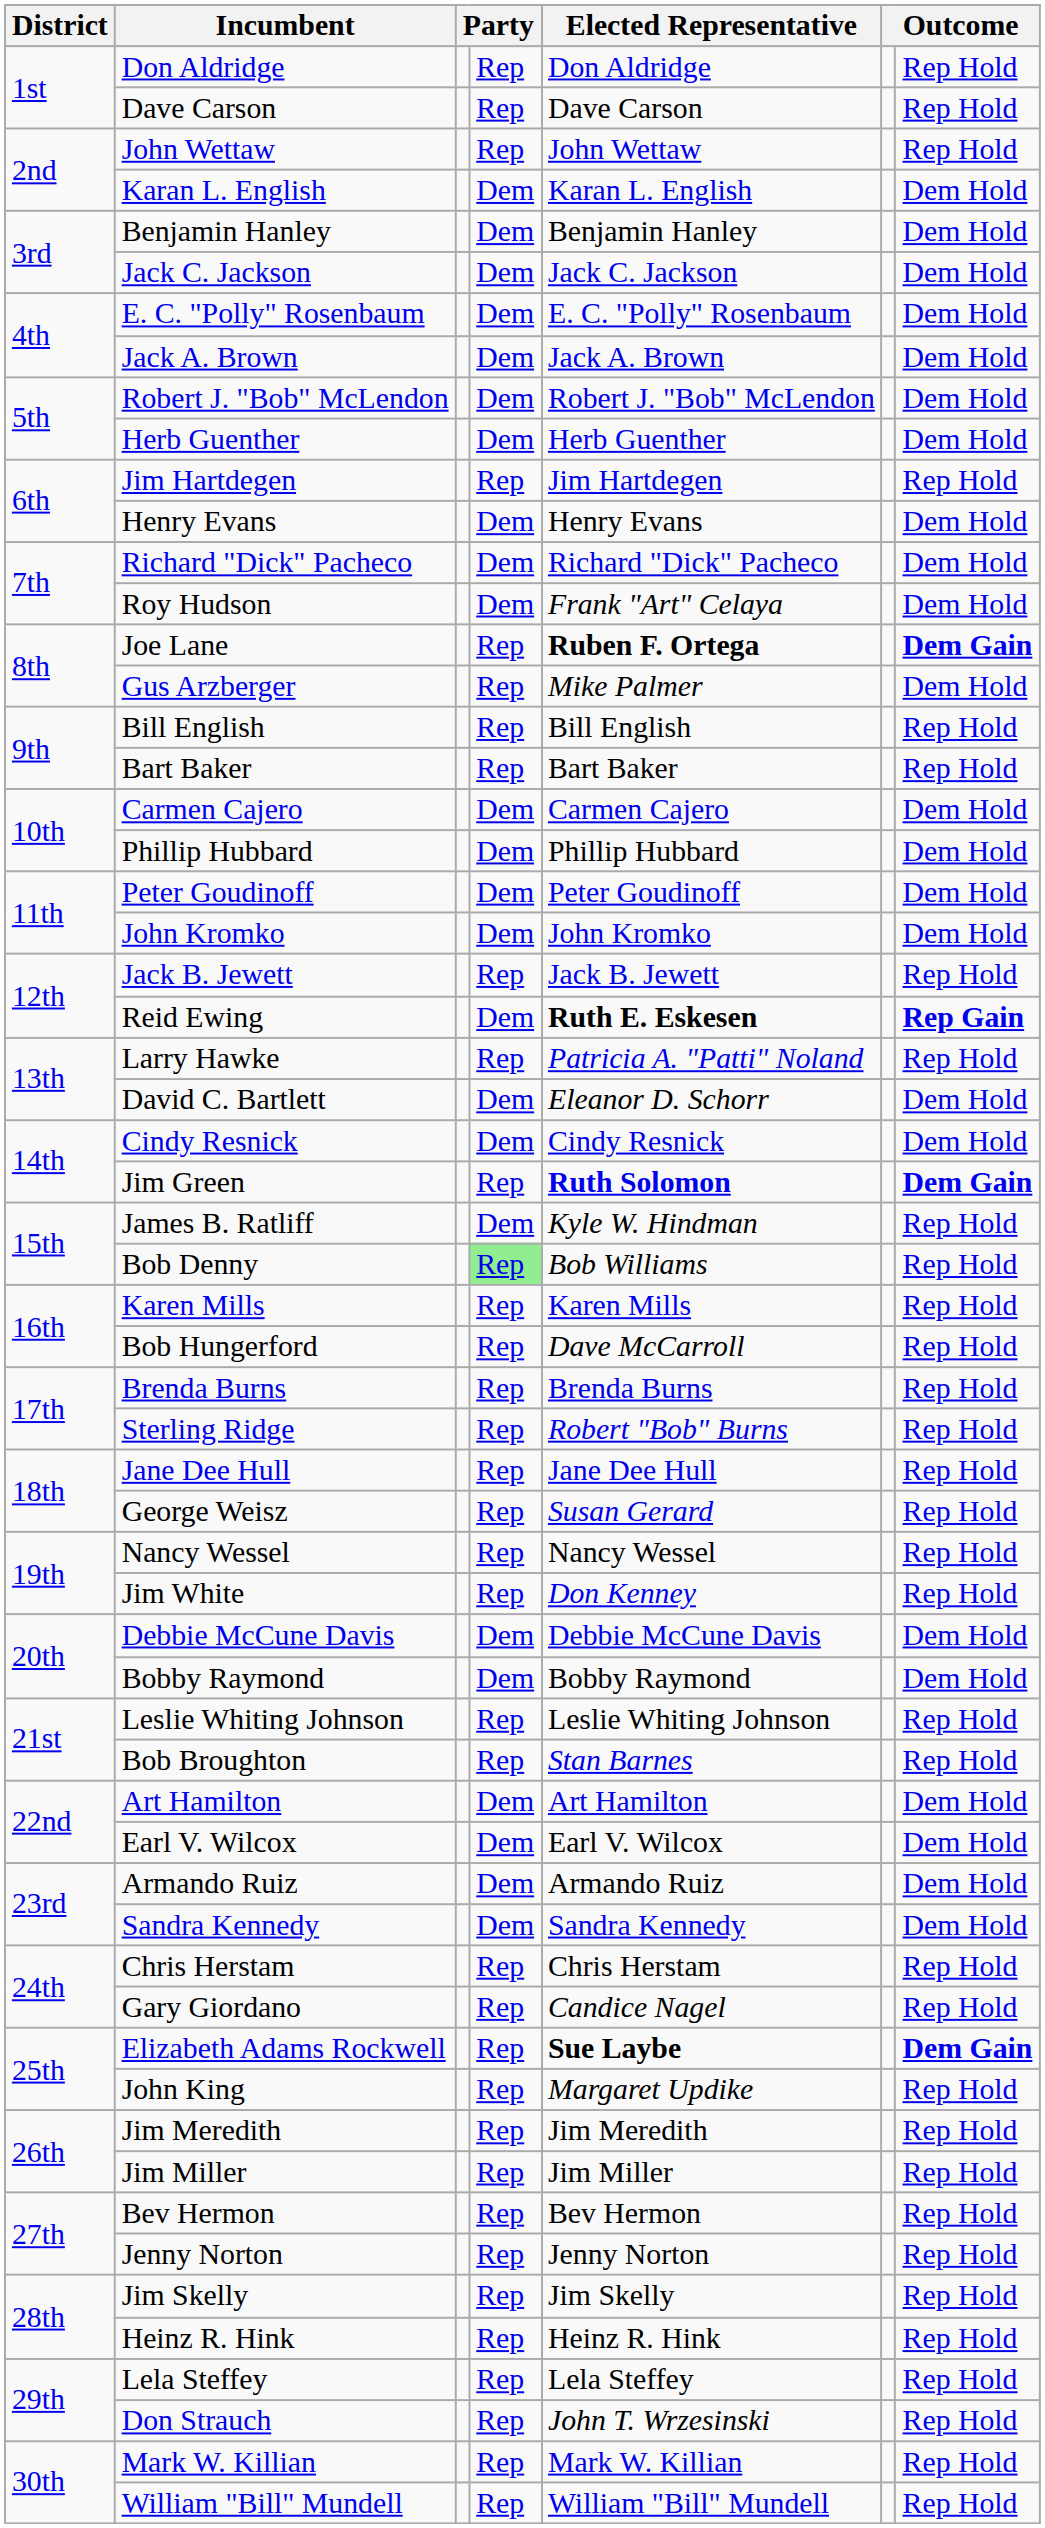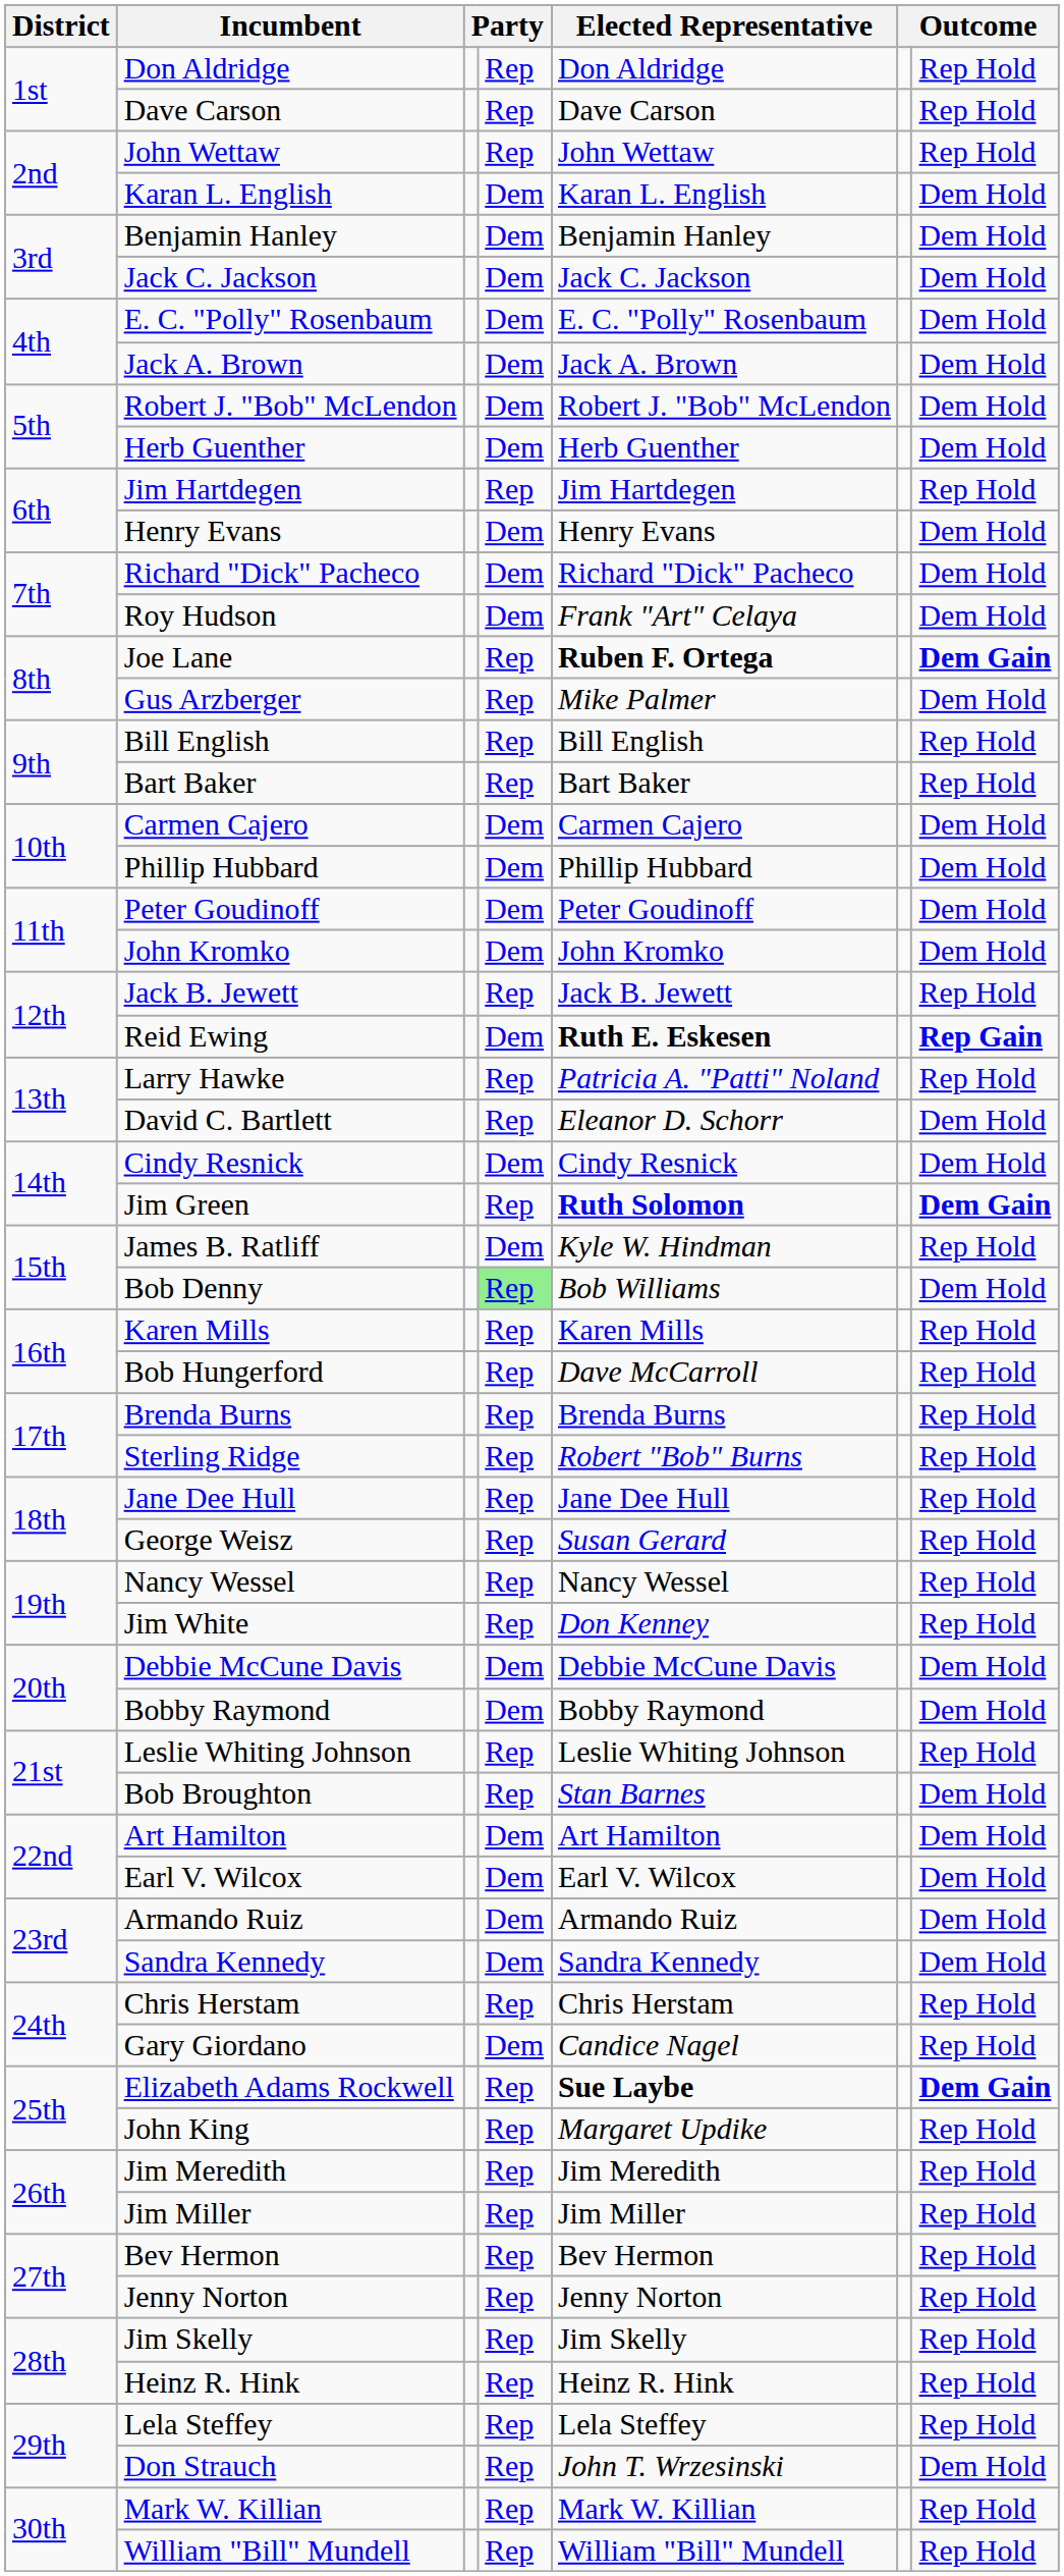David C. Bartlett | column 4: Dem -> Rep
Bob Denny | column 7: Rep Hold -> Dem Hold
Bob Broughton | column 7: Rep Hold -> Dem Hold
Gary Giordano | column 4: Rep -> Dem
Don Strauch | column 7: Rep Hold -> Dem Hold
